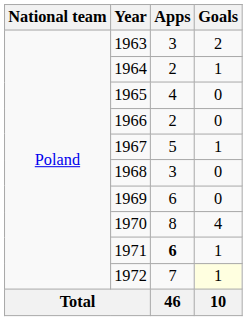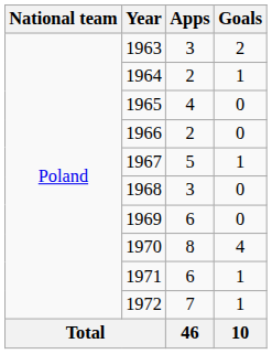1971 | Apps: bold -> normal
1972 | Goals: lightyellow background -> no background
